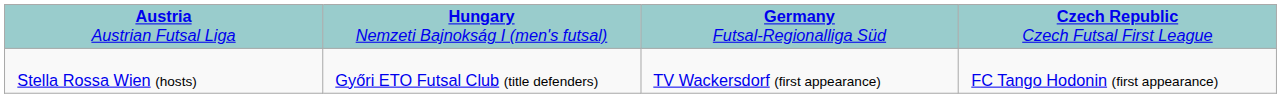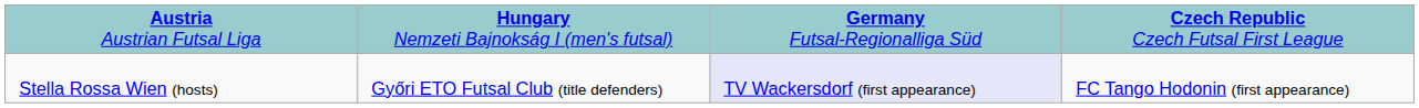Stella Rossa Wien (hosts) | column 3: no background -> lavender background
